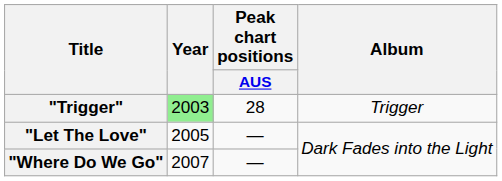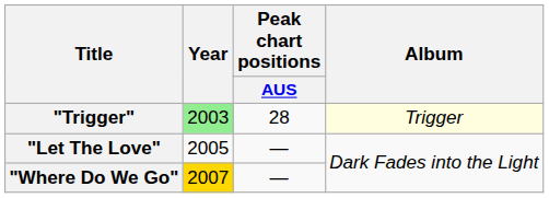"Trigger" | Album: no background -> lightyellow background
"Where Do We Go" | Year: no background -> gold background
